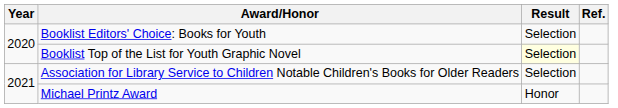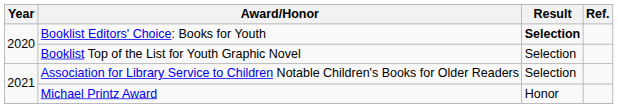Booklist Editors' Choice: Books for Youth | Result: normal -> bold
Booklist Top of the List for Youth Graphic Novel | Result: lightyellow background -> no background
